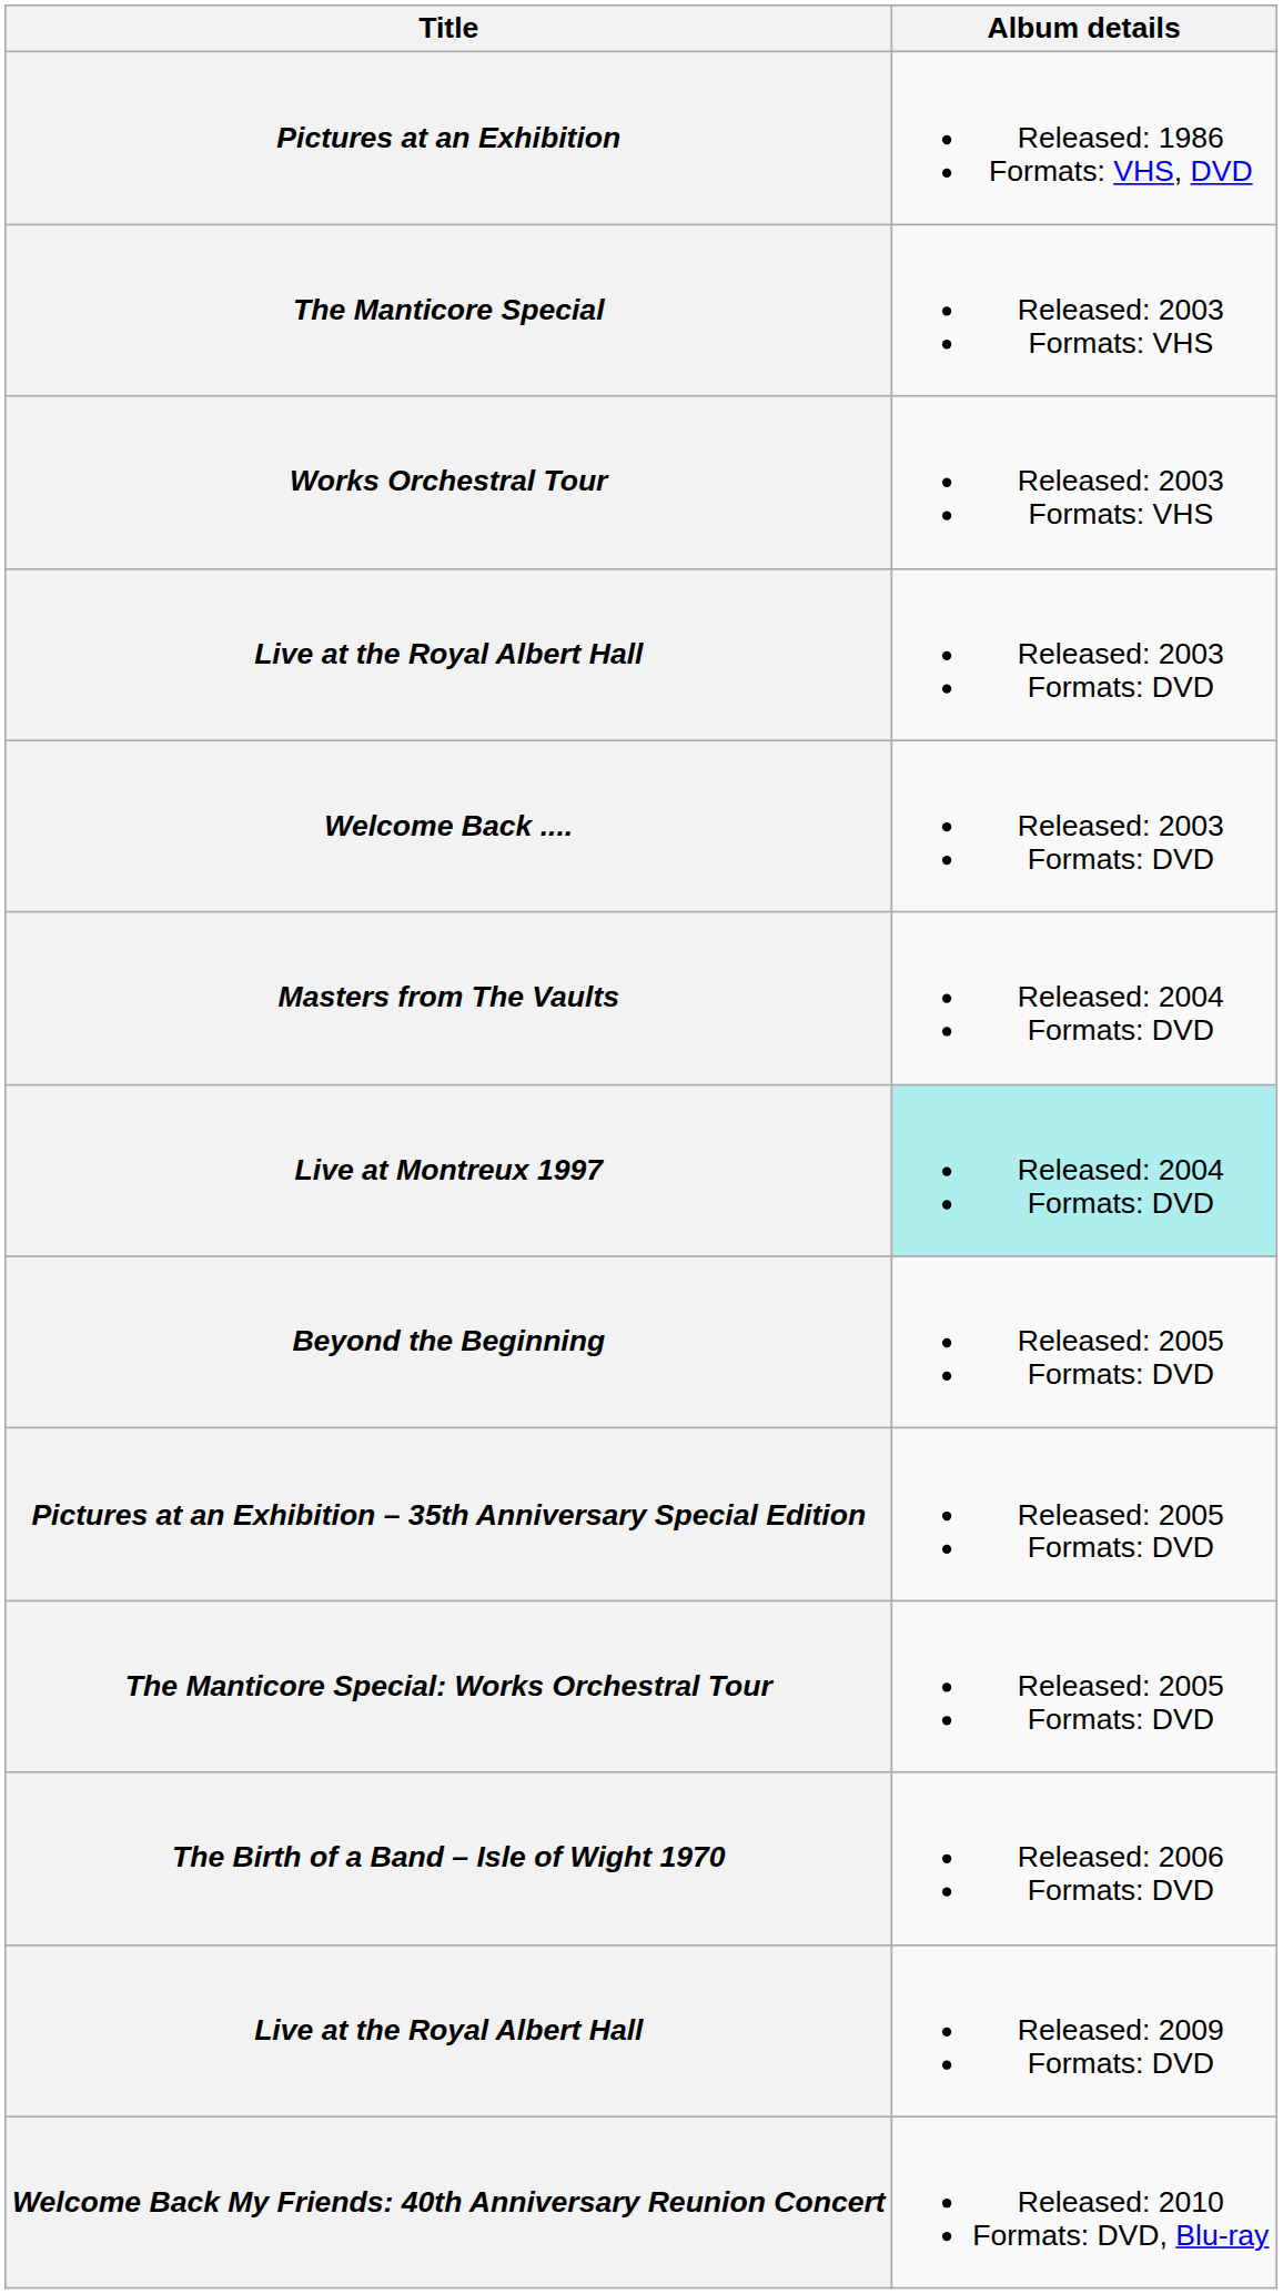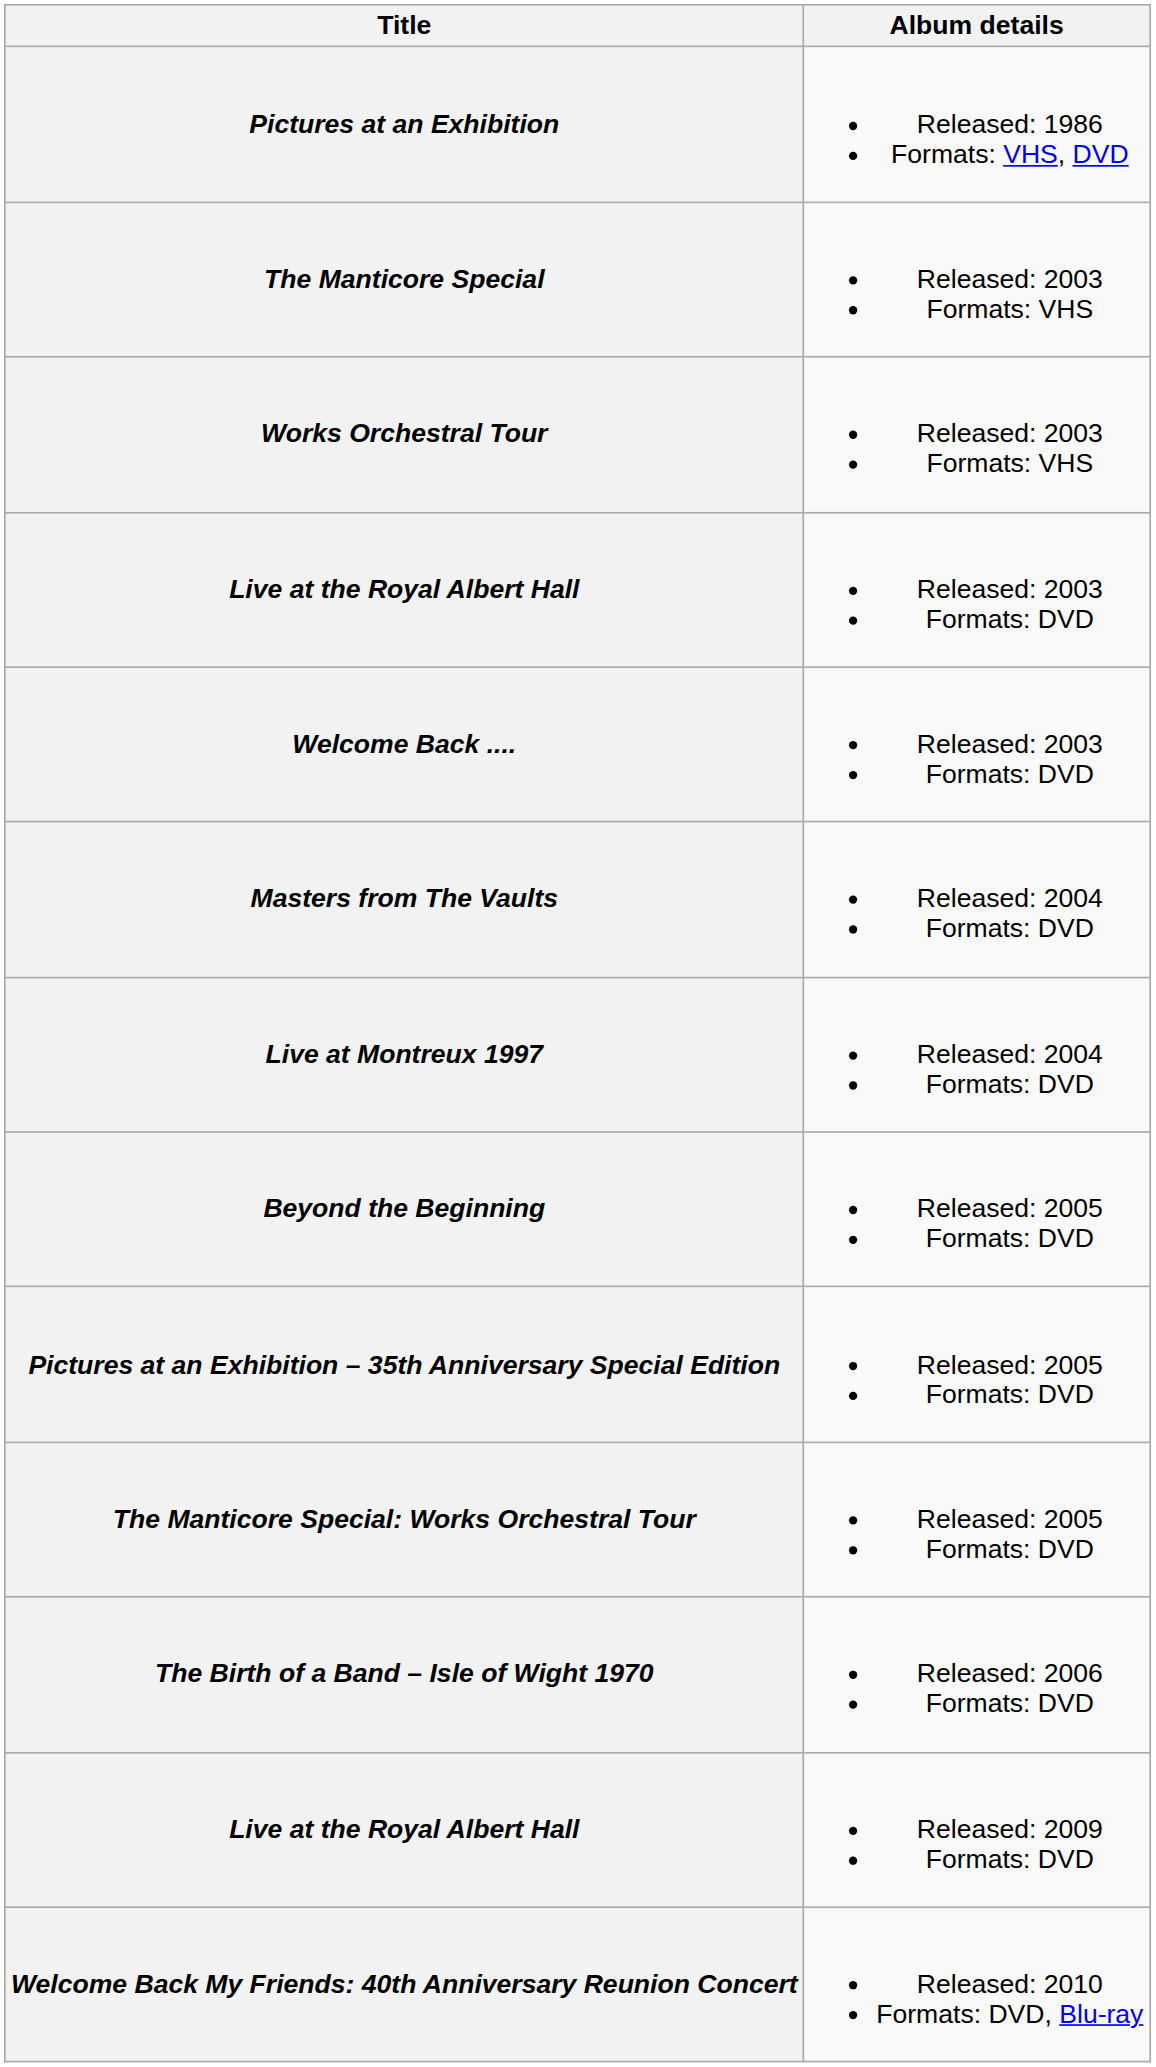row 8 | Album details: paleturquoise background -> no background
